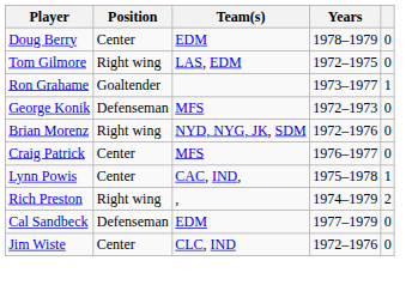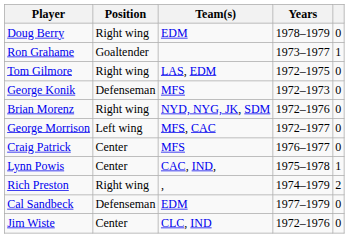Doug Berry | Position: Center -> Right wing
rows swapped: Tom Gilmore <-> Ron Grahame
+ row: George Morrison | Left wing | MFS, CAC | 1972–1977 | 0
